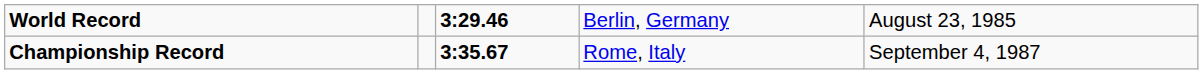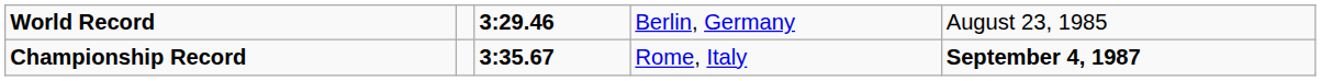Championship Record | column 5: normal -> bold
